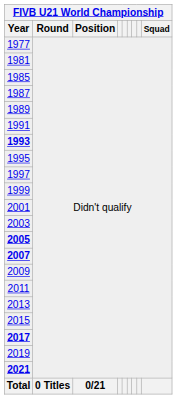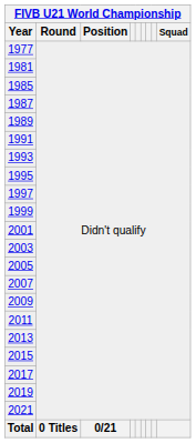1993 | FIVB U21 World Championship / Year: bold -> normal
2005 | FIVB U21 World Championship / Year: bold -> normal
2007 | FIVB U21 World Championship / Year: bold -> normal
2017 | FIVB U21 World Championship / Year: bold -> normal
2021 | FIVB U21 World Championship / Year: bold -> normal
